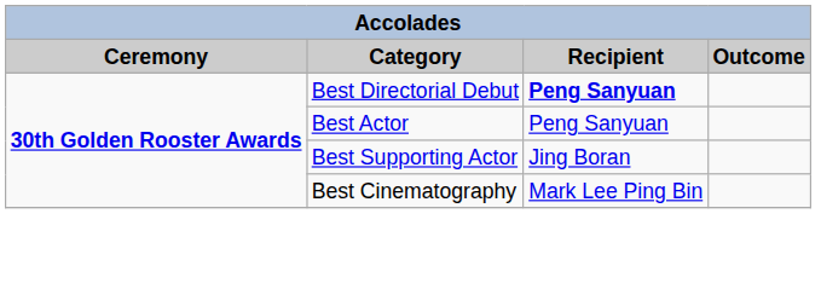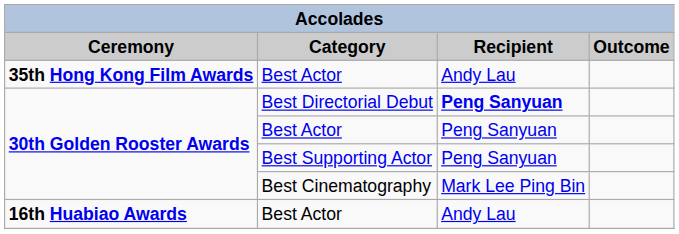+ row: 35th Hong Kong Film Awards | Best Actor | Andy Lau
Best Supporting Actor | Recipient: Jing Boran -> Peng Sanyuan
+ row: 16th Huabiao Awards | Best Actor | Andy Lau
